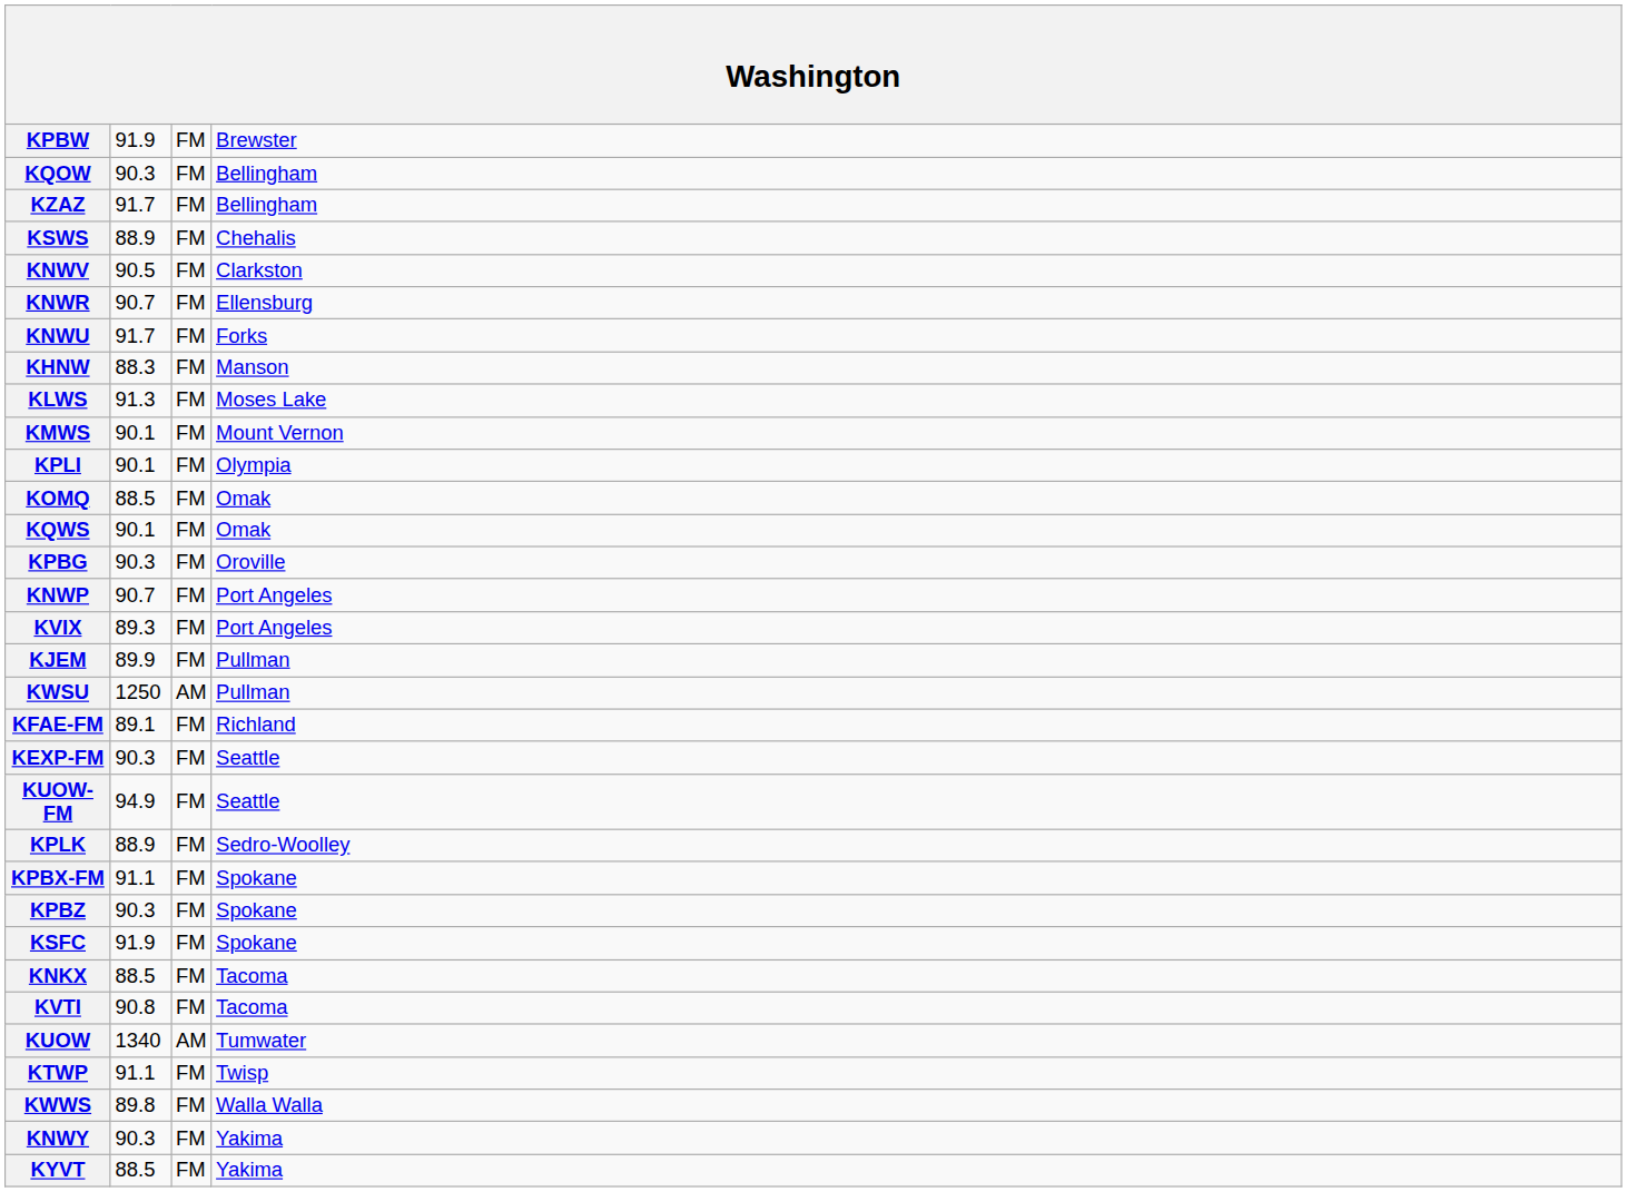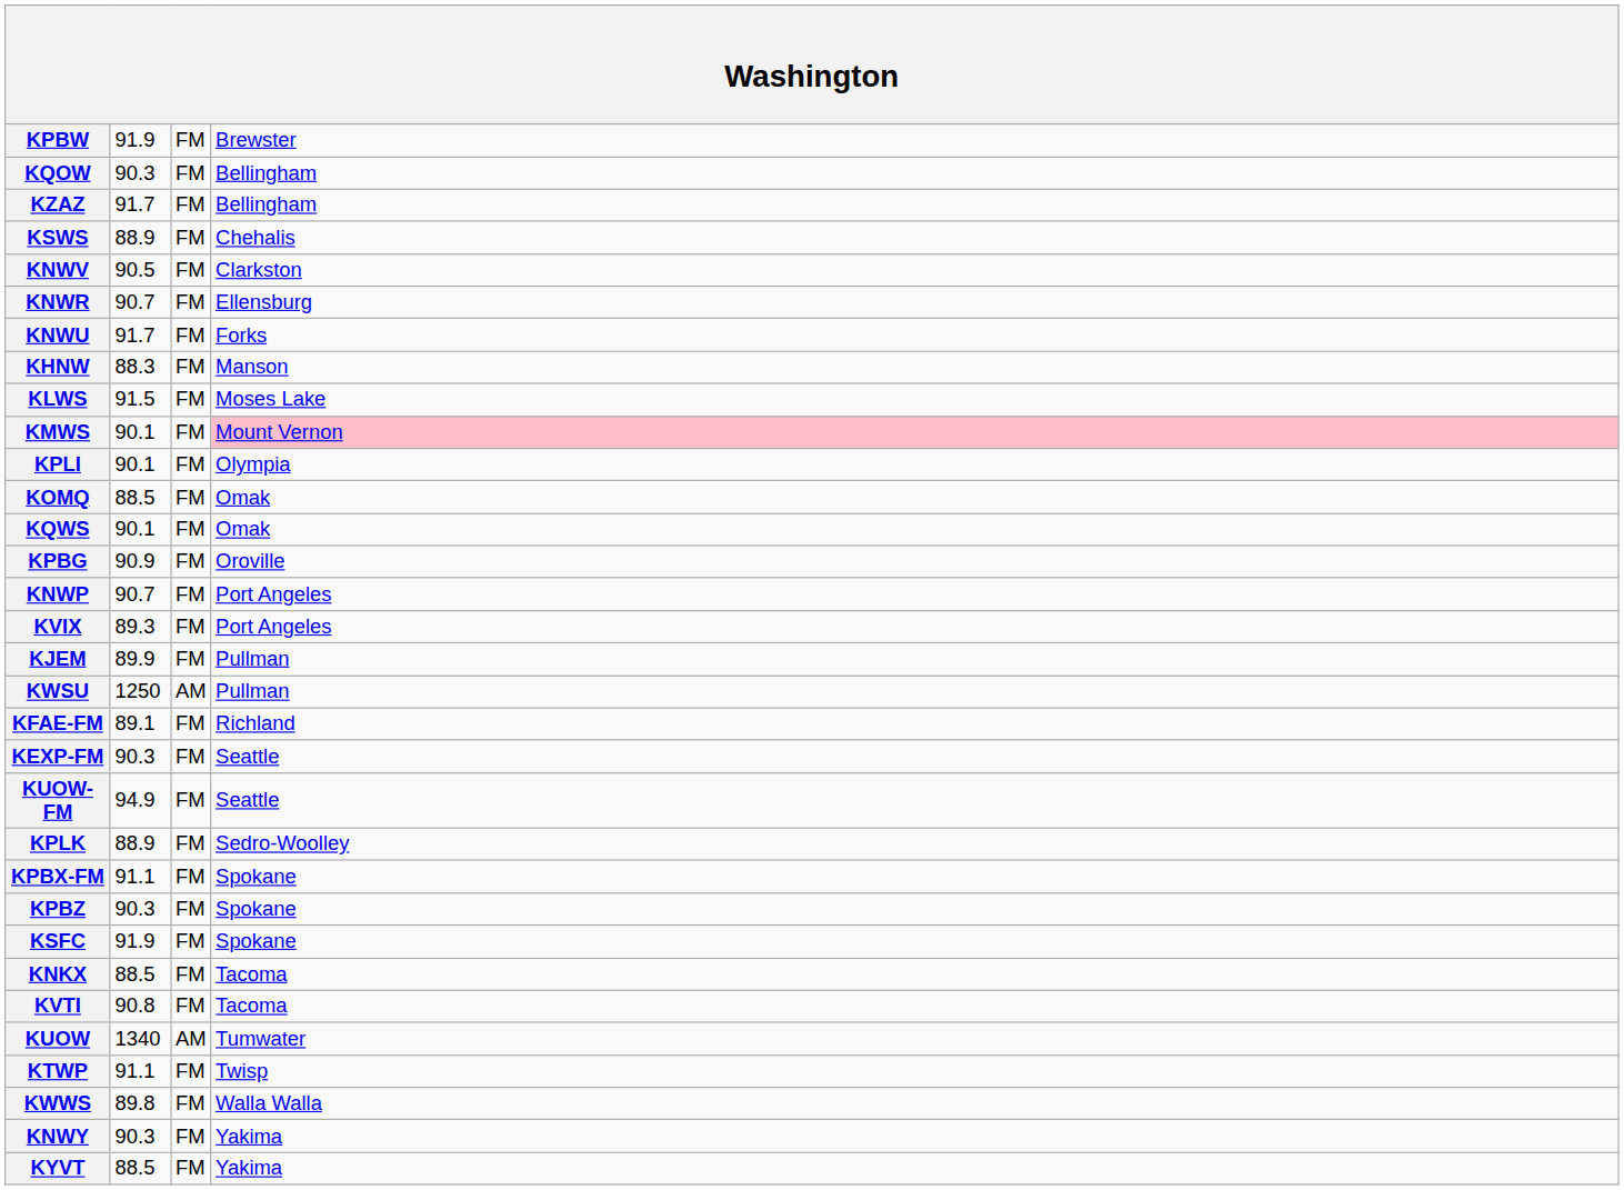KLWS | column 2: 91.3 -> 91.5
KMWS | column 4: no background -> pink background
KPBG | column 2: 90.3 -> 90.9
